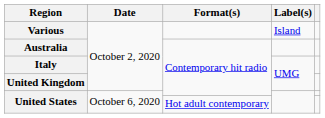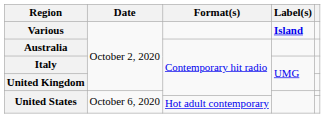Various | Label(s): normal -> bold
